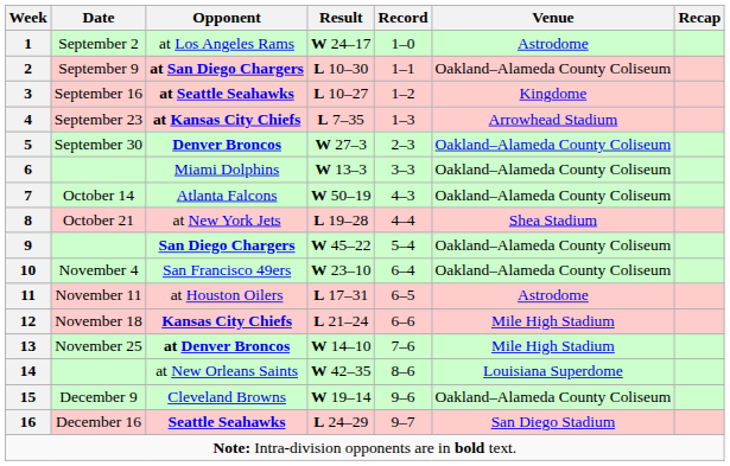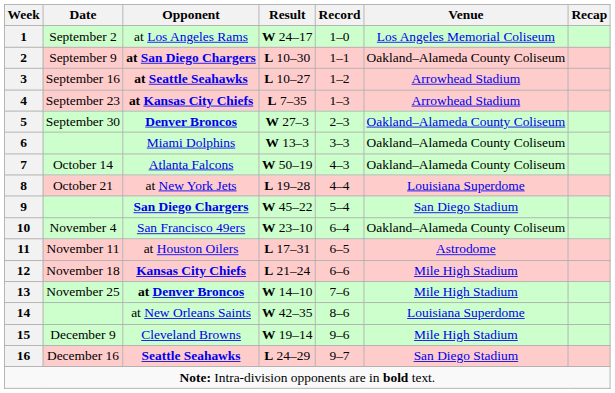1 | Venue: Astrodome -> Los Angeles Memorial Coliseum
3 | Venue: Kingdome -> Arrowhead Stadium
8 | Venue: Shea Stadium -> Louisiana Superdome
9 | Venue: Oakland–Alameda County Coliseum -> San Diego Stadium
15 | Venue: Oakland–Alameda County Coliseum -> Mile High Stadium
